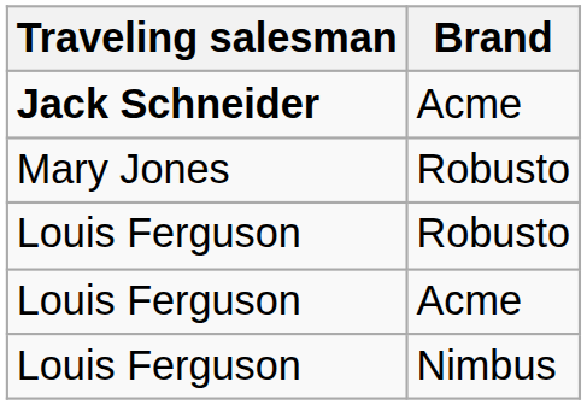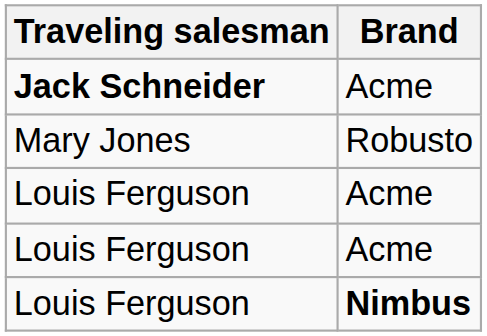row 4 | Brand: Robusto -> Acme
row 6 | Brand: normal -> bold
